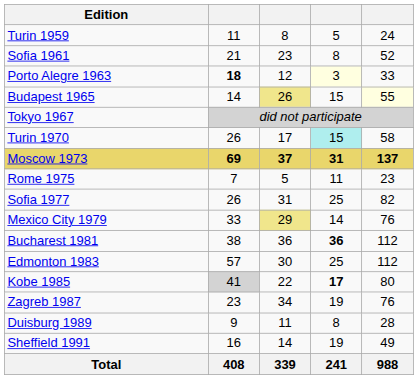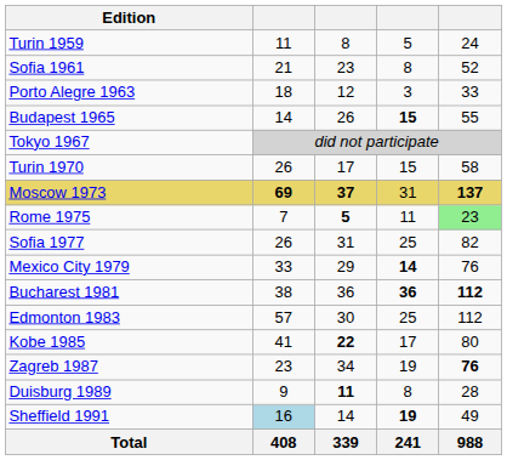Porto Alegre 1963 | column 2: bold -> normal
Porto Alegre 1963 | column 4: lightyellow background -> no background
Budapest 1965 | column 3: khaki background -> no background
Budapest 1965 | column 4: normal -> bold
Budapest 1965 | column 5: lightyellow background -> no background
Turin 1970 | column 4: paleturquoise background -> no background
Moscow 1973 | column 4: bold -> normal
Rome 1975 | column 3: normal -> bold
Rome 1975 | column 5: no background -> lightgreen background
Mexico City 1979 | column 3: khaki background -> no background
Mexico City 1979 | column 4: normal -> bold
Bucharest 1981 | column 5: normal -> bold
Kobe 1985 | column 2: lightgrey background -> no background
Kobe 1985 | column 3: normal -> bold
Kobe 1985 | column 4: bold -> normal
Zagreb 1987 | column 5: normal -> bold
Duisburg 1989 | column 3: normal -> bold
Sheffield 1991 | column 2: no background -> lightblue background
Sheffield 1991 | column 4: normal -> bold
